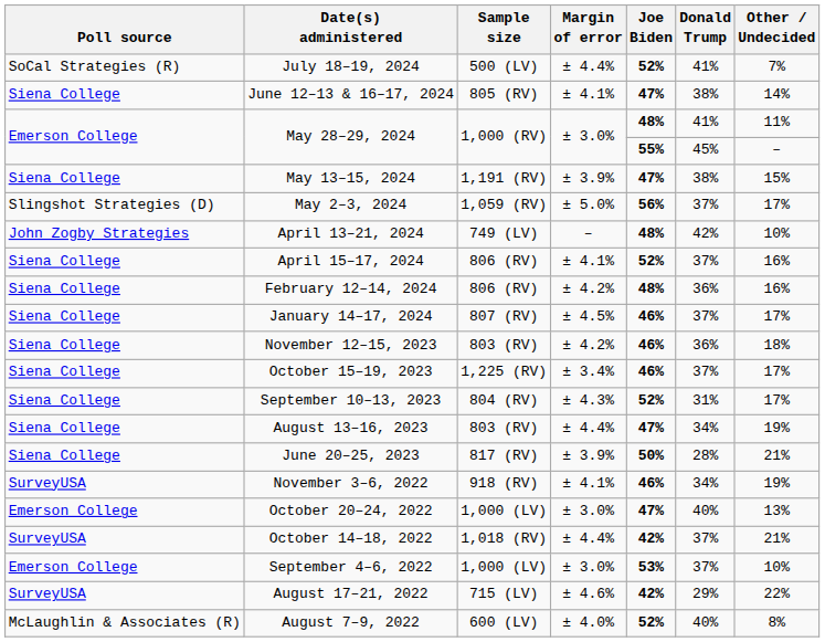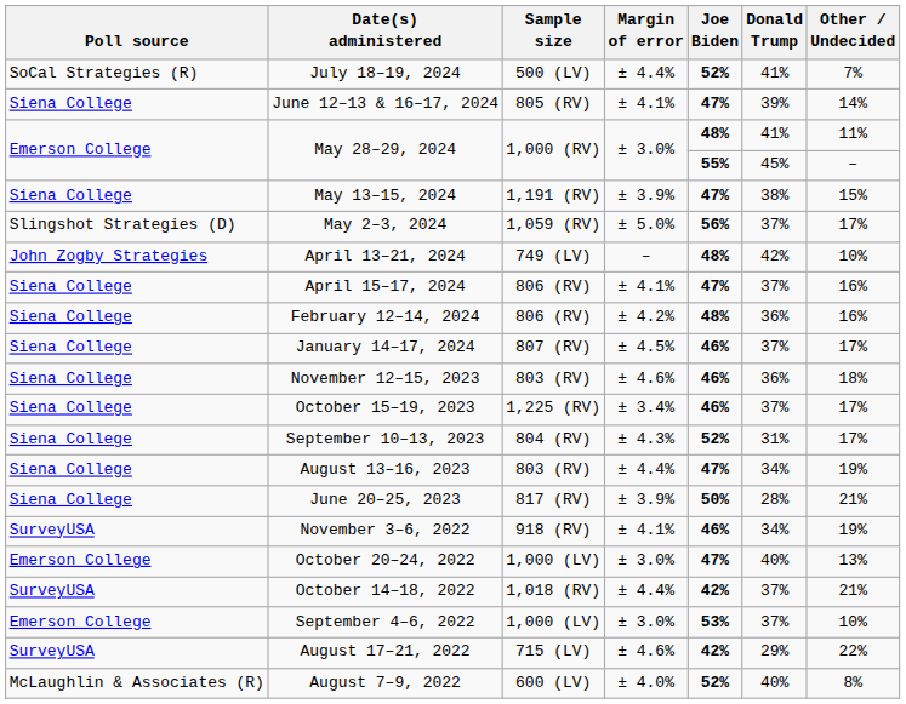June 12–13 & 16–17, 2024 | Donald Trump: 38% -> 39%
April 15–17, 2024 | Joe Biden: 52% -> 47%
November 12–15, 2023 | Margin of error: ± 4.2% -> ± 4.6%
